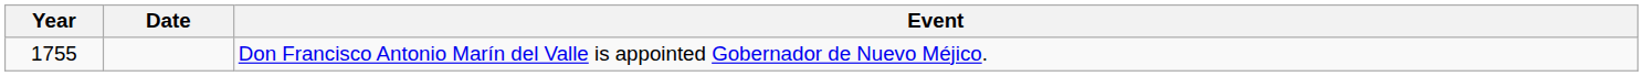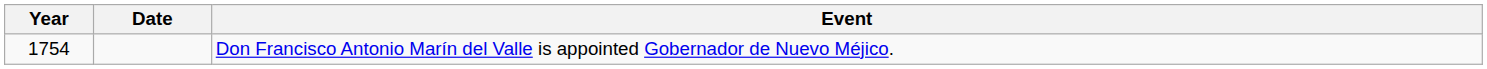row 2 | Year: 1755 -> 1754
